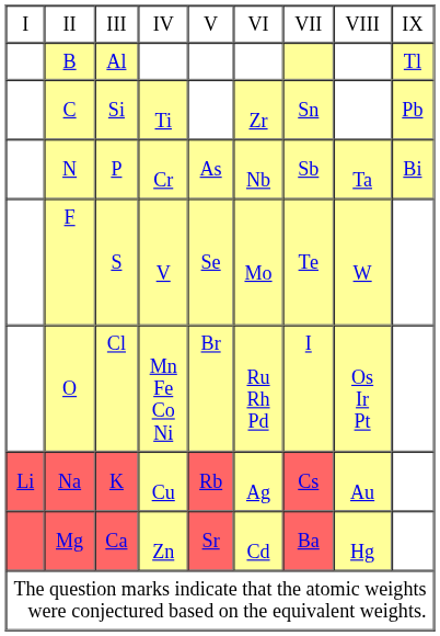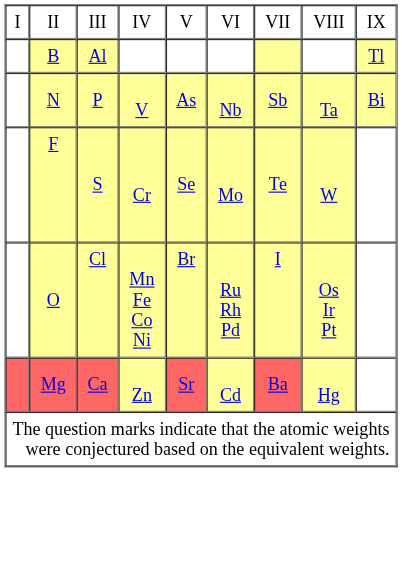- row: C | Si | Ti | Zr | Sn | Pb
P | column 4: Cr -> V
S | column 4: V -> Cr
- row: Li | Na | K | Cu | Rb | Ag | Cs | Au
